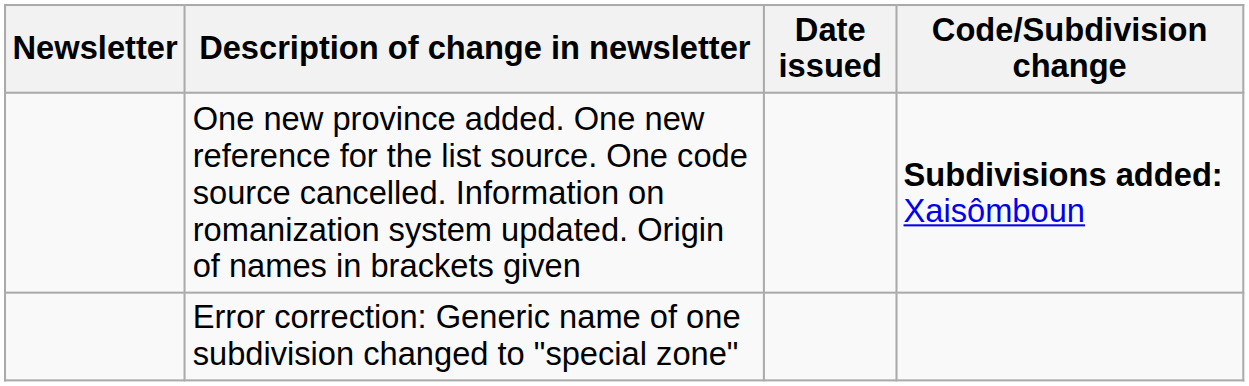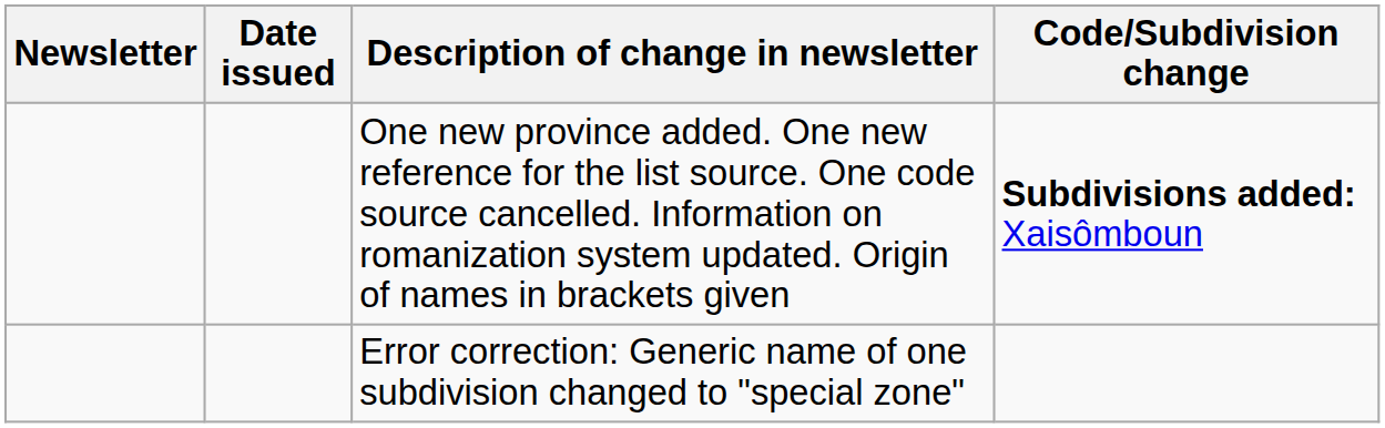columns swapped: Date issued <-> Description of change in newsletter
